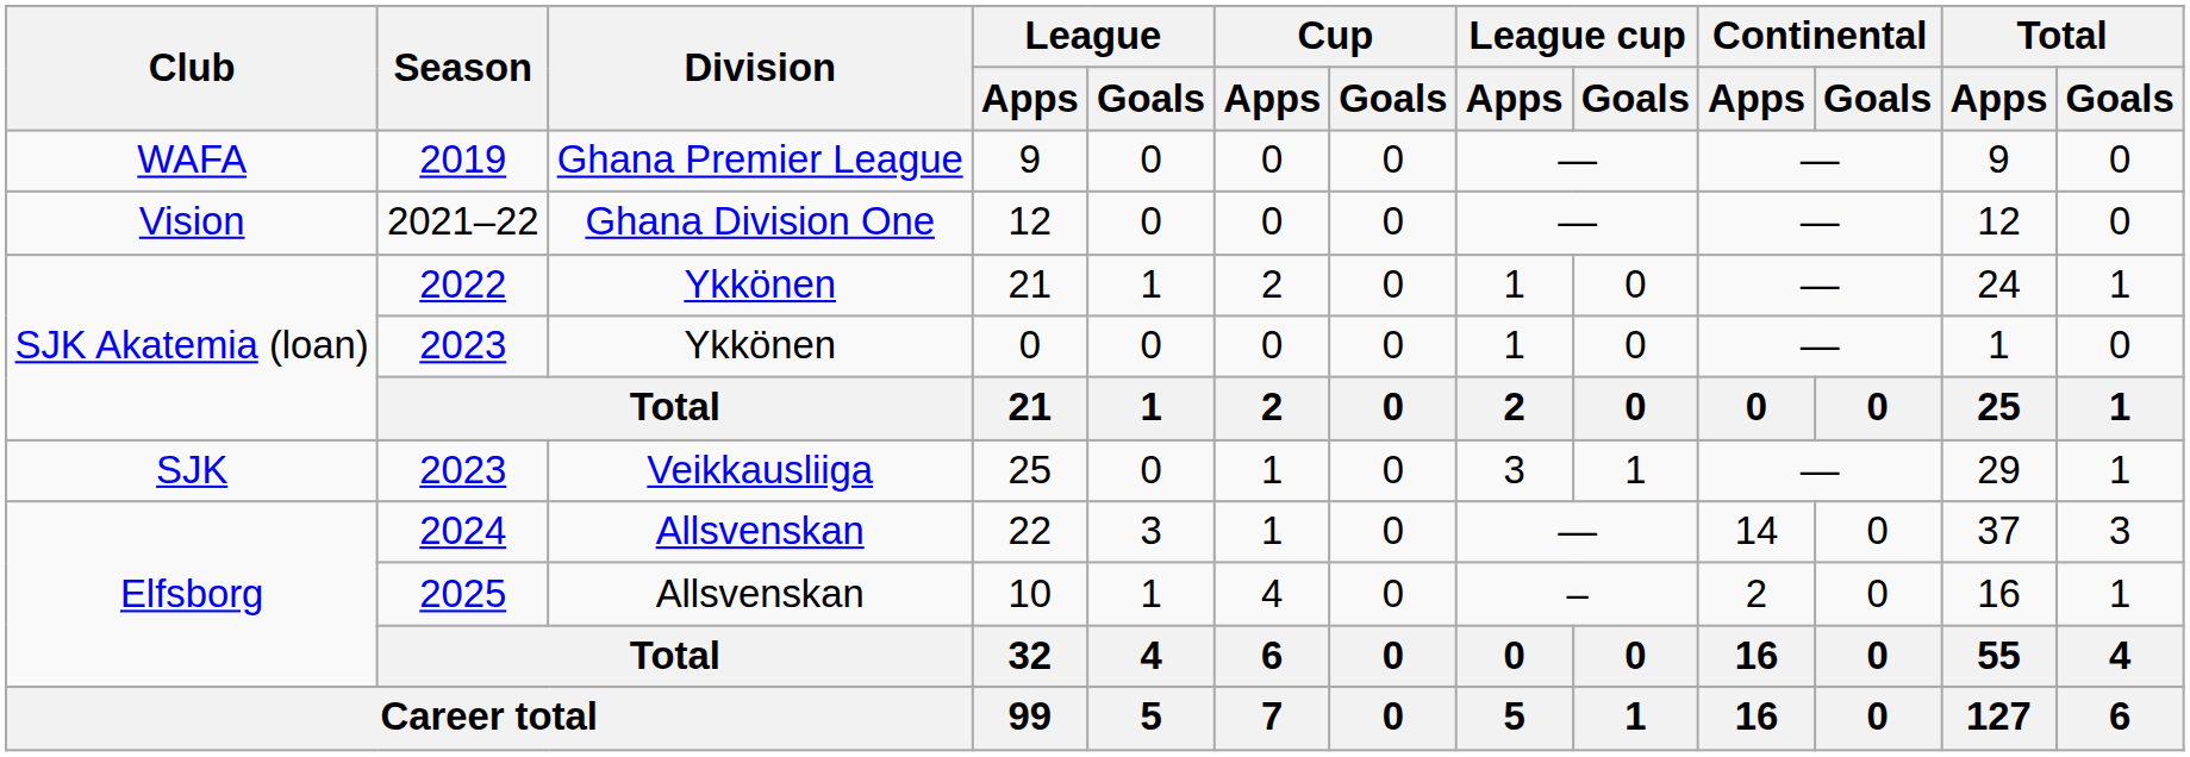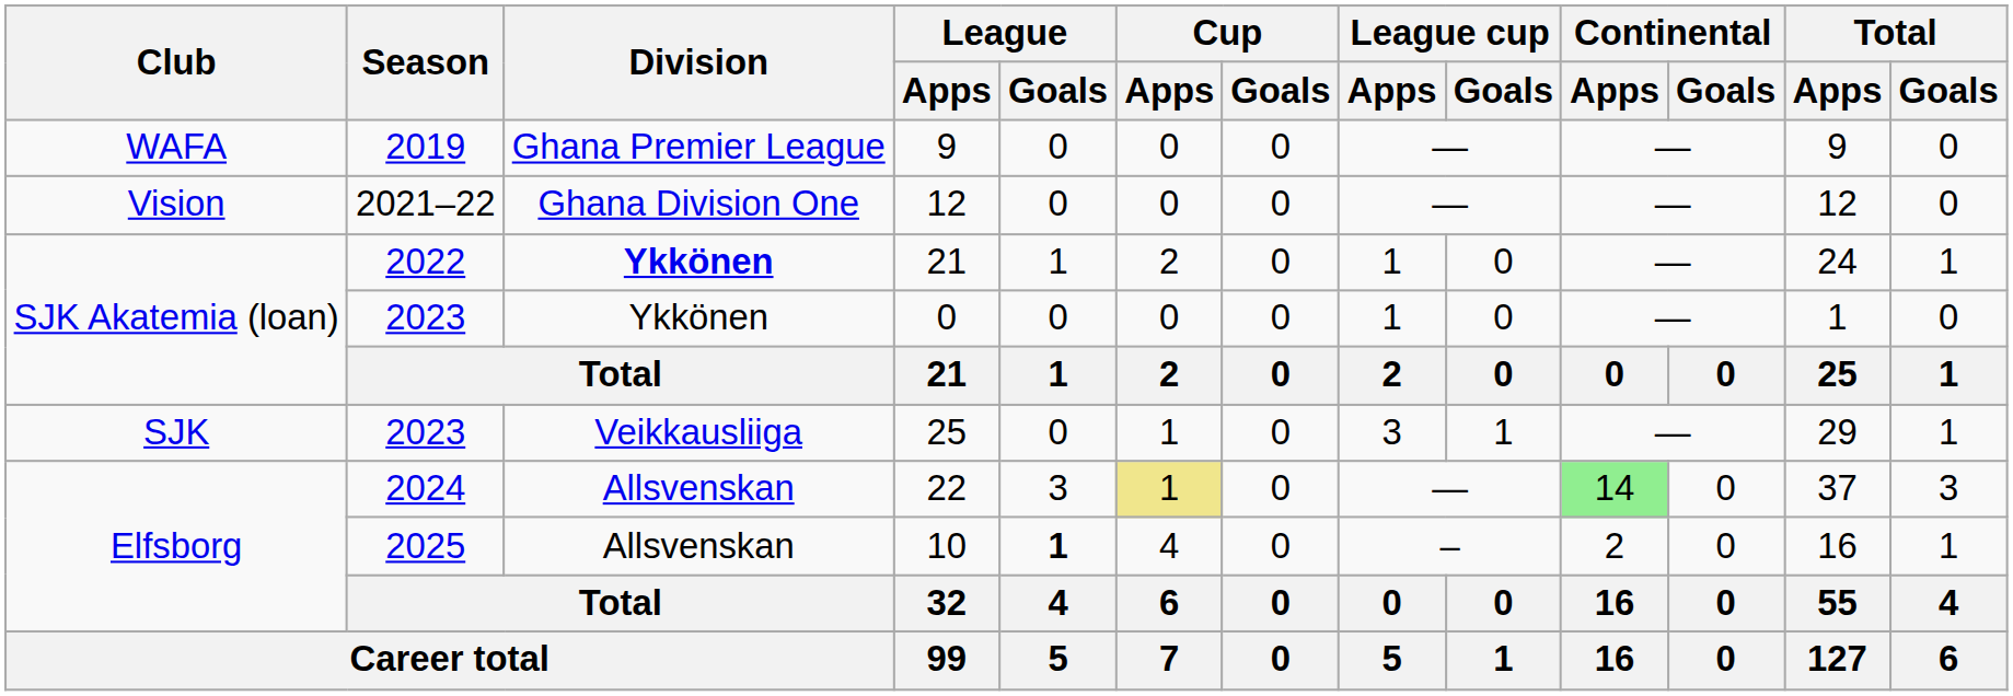2022 / 21 | Division: normal -> bold
22 | Cup / Apps: no background -> khaki background
22 | Continental / Apps: no background -> lightgreen background
10 | League / Goals: normal -> bold
